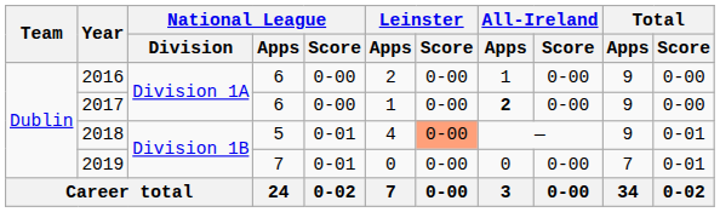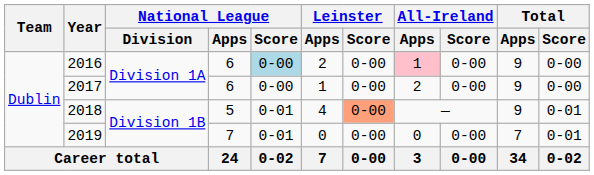2016 | National League / Score: no background -> lightblue background
2016 | All-Ireland / Apps: no background -> pink background
2017 | All-Ireland / Apps: bold -> normal
